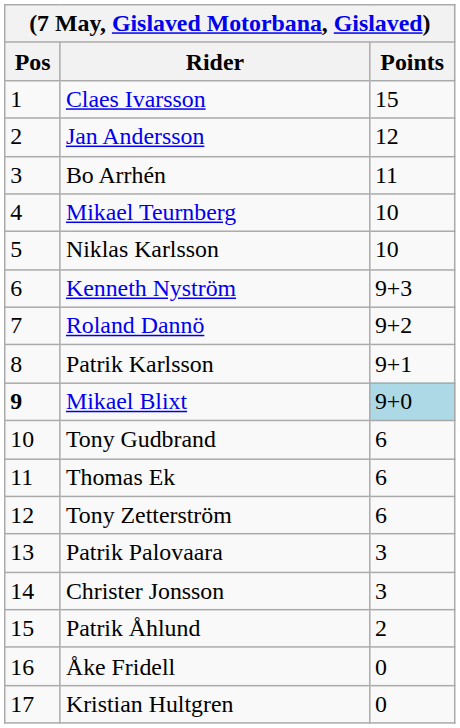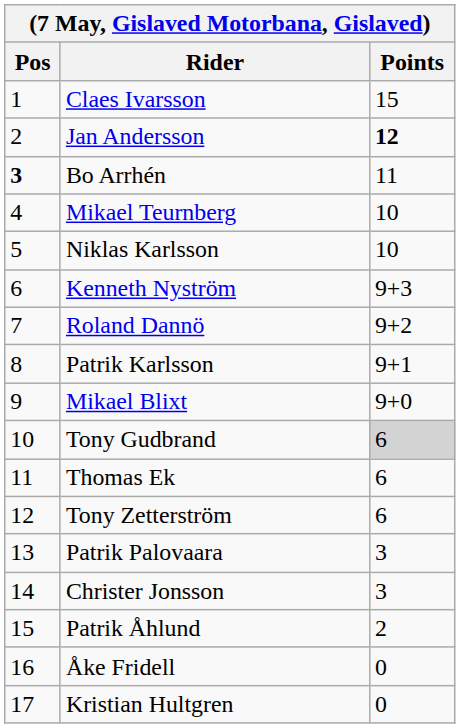Jan Andersson | Points: normal -> bold
Bo Arrhén | Pos: normal -> bold
Mikael Blixt | Pos: bold -> normal
Mikael Blixt | Points: lightblue background -> no background
Tony Gudbrand | Points: no background -> lightgrey background
